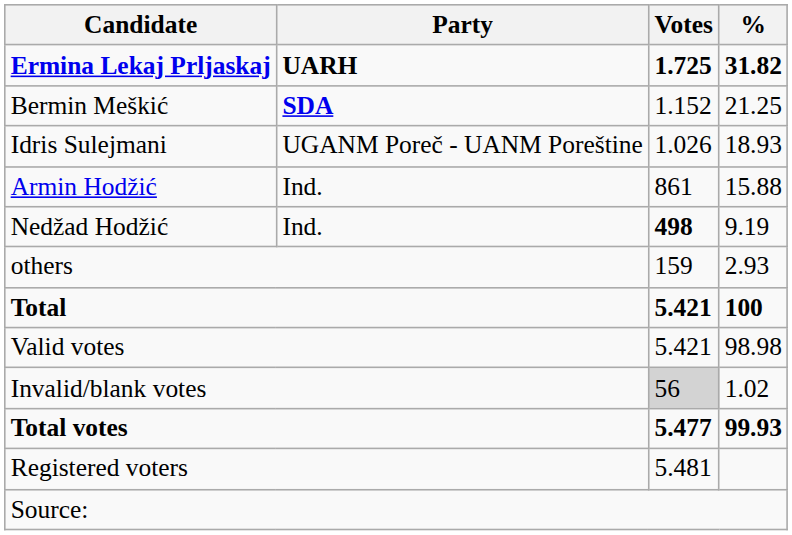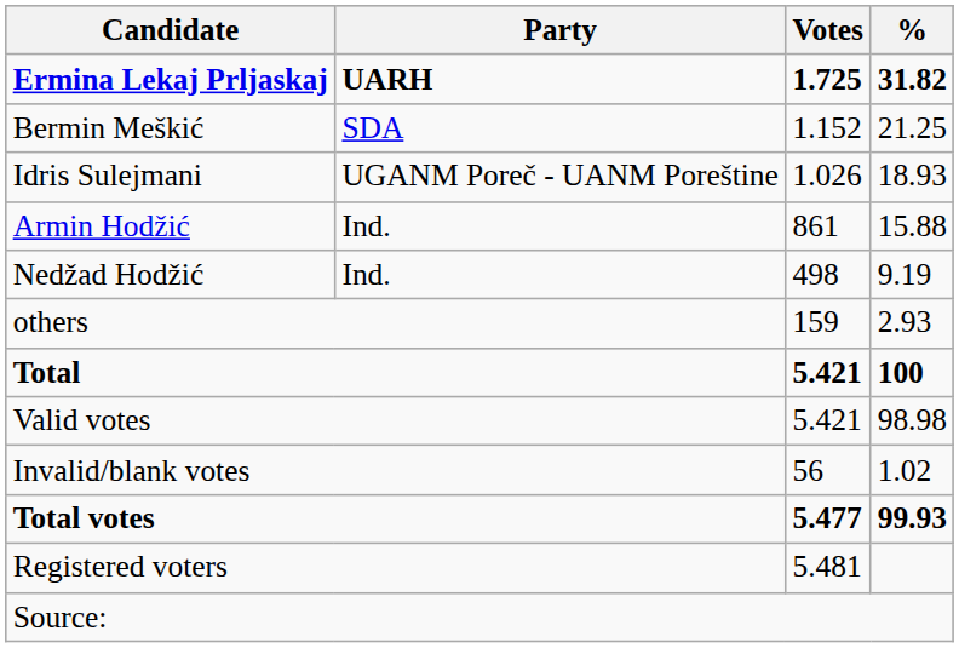Bermin Meškić | Party: bold -> normal
Nedžad Hodžić | Votes: bold -> normal
Invalid/blank votes | Votes: lightgrey background -> no background
